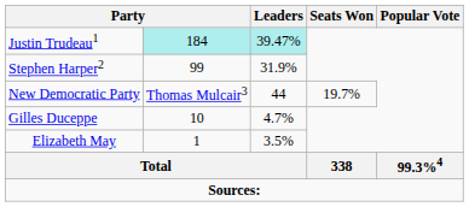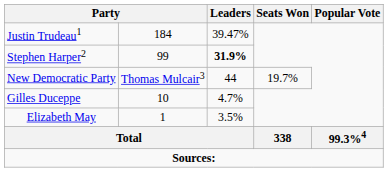Justin Trudeau1 | column 2: paleturquoise background -> no background
Justin Trudeau1 | Leaders: paleturquoise background -> no background
Stephen Harper2 | Leaders: normal -> bold
